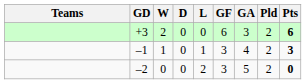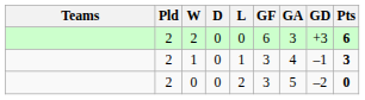columns swapped: Pld <-> GD
